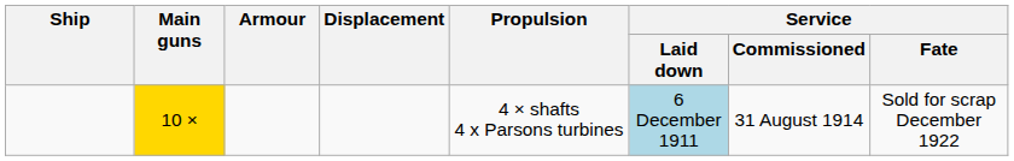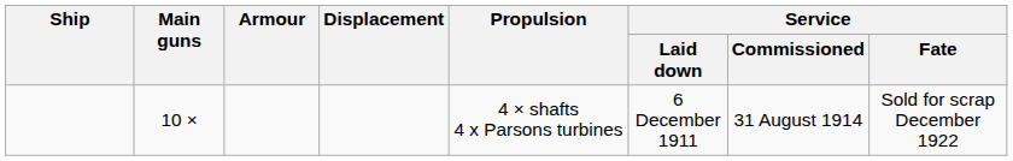row 3 | Main guns: gold background -> no background
row 3 | Service / Laid down: lightblue background -> no background
